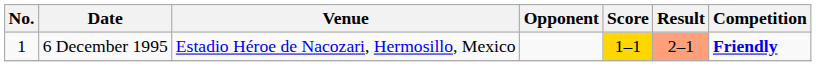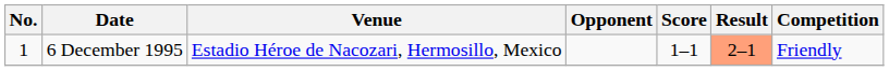6 December 1995 | Score: gold background -> no background
6 December 1995 | Competition: bold -> normal
